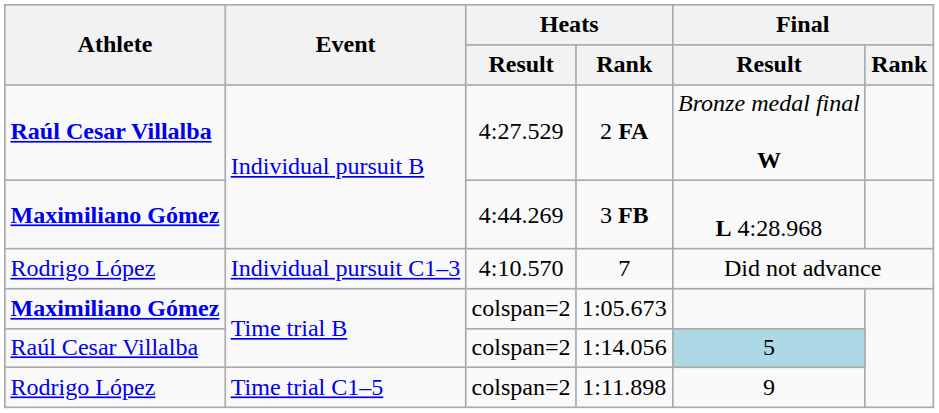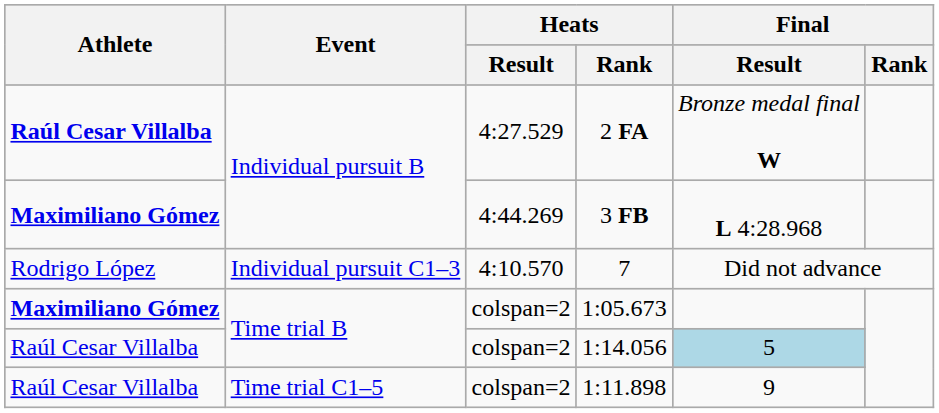1:11.898 | Athlete: Rodrigo López -> Raúl Cesar Villalba
